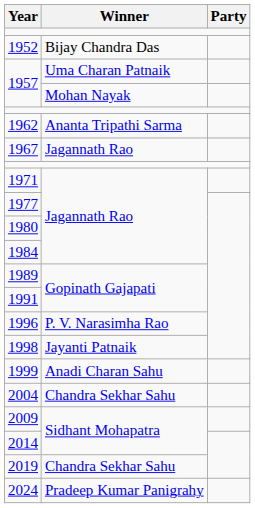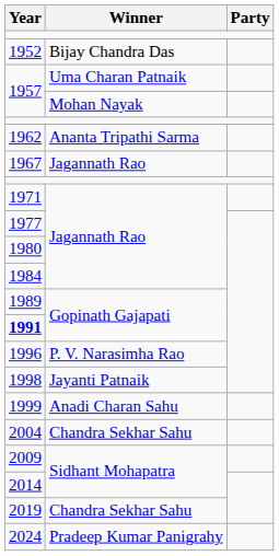1991 | Year: normal -> bold
